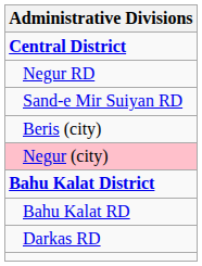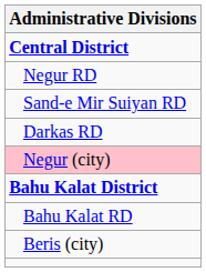row 5 | column 1: Beris (city) -> Darkas RD
row 9 | column 1: Darkas RD -> Beris (city)
